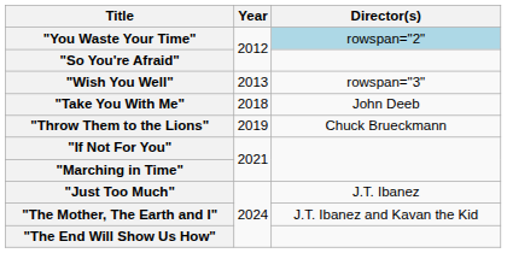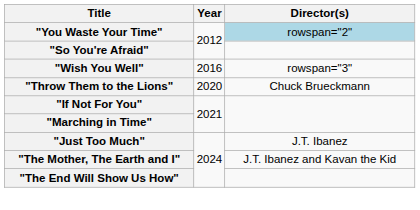"Wish You Well" | Year: 2013 -> 2016
- row: "Take You With Me" | 2018 | John Deeb
"Throw Them to the Lions" | Year: 2019 -> 2020
